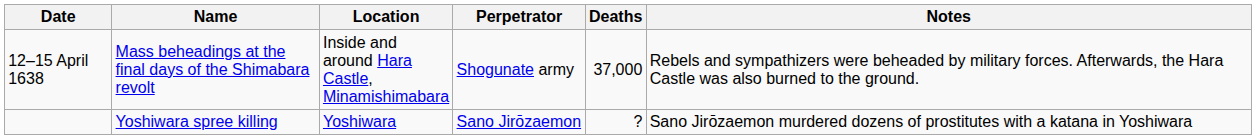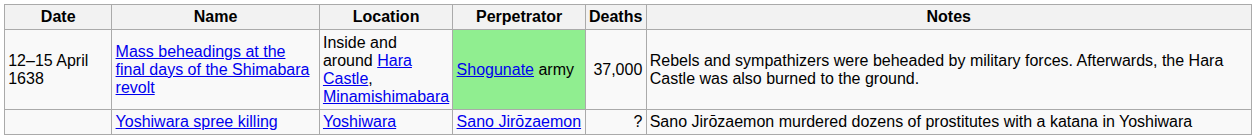12–15 April 1638 | Perpetrator: no background -> lightgreen background
